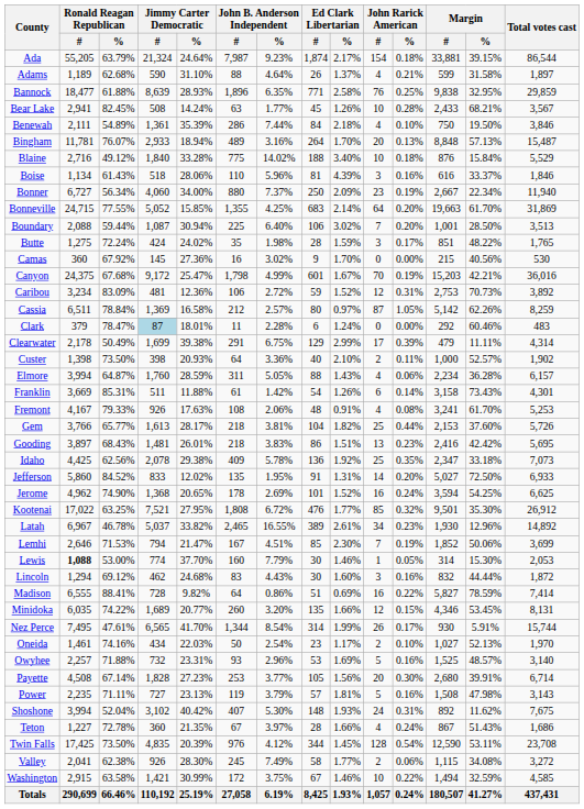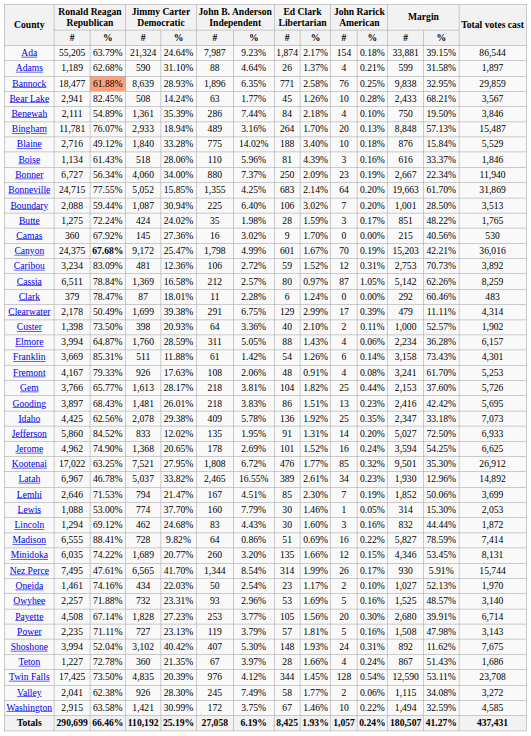Bannock | Ronald Reagan Republican / %: no background -> lightsalmon background
Canyon | Ronald Reagan Republican / %: normal -> bold
Clark | Jimmy Carter Democratic / #: lightblue background -> no background
Lewis | Ronald Reagan Republican / #: bold -> normal
